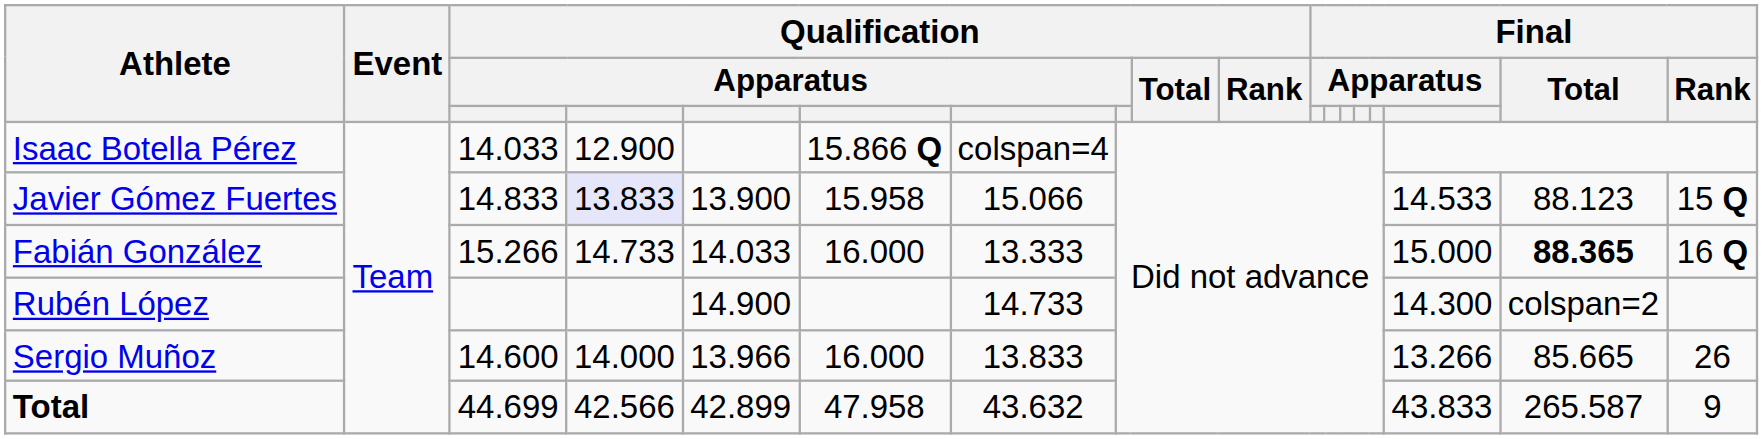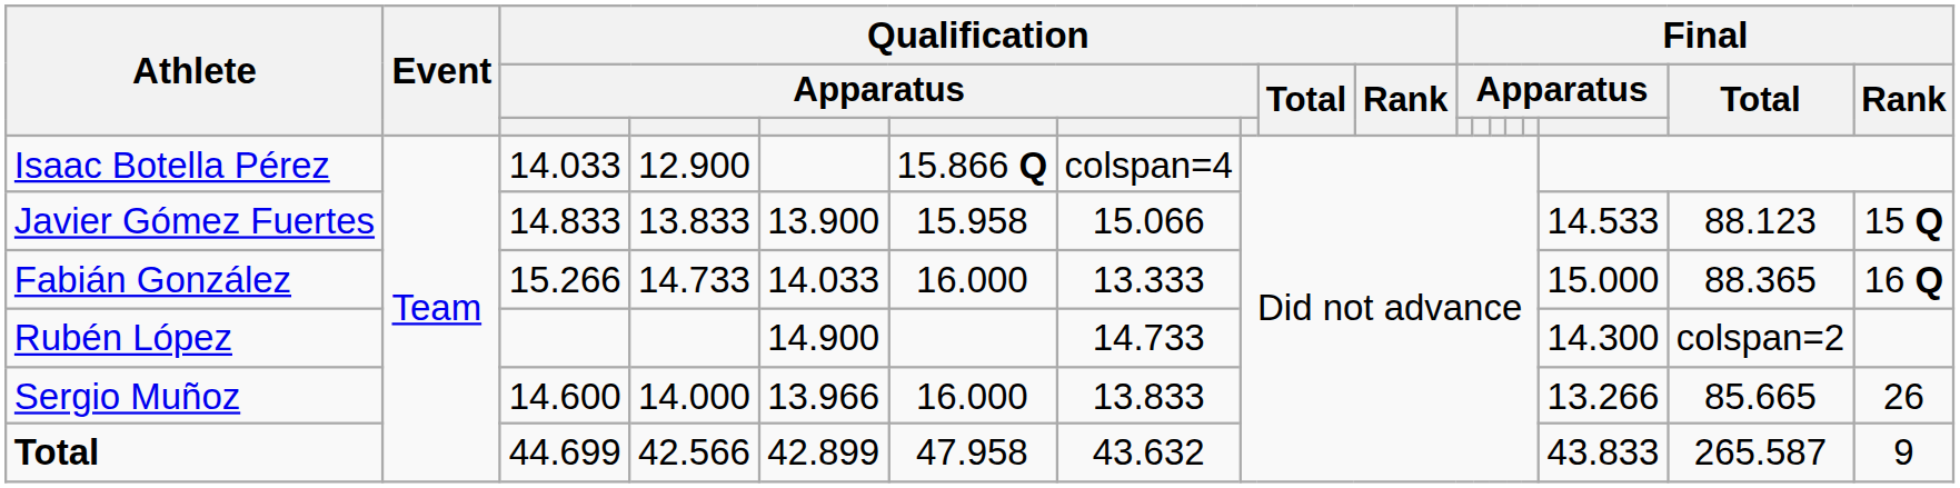Javier Gómez Fuertes | column 4: lavender background -> no background
Fabián González | Final / Total: bold -> normal
